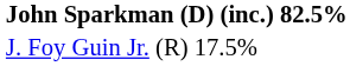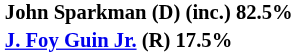row 2 | column 1: normal -> bold
